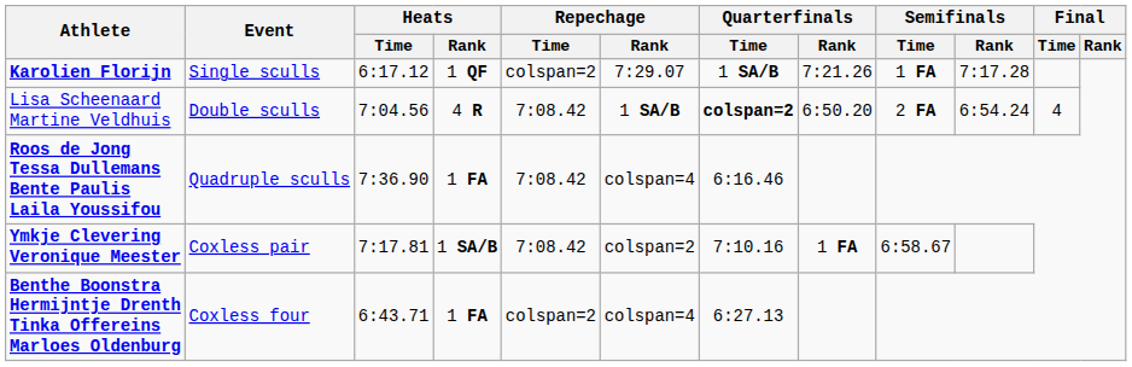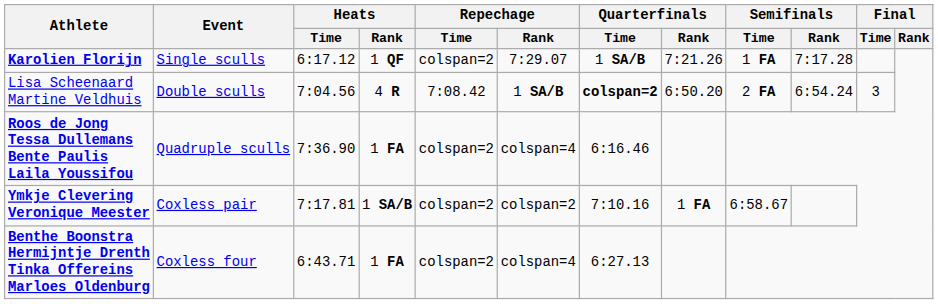Lisa Scheenaard Martine Veldhuis | Final / Time: 4 -> 3
Roos de Jong Tessa Dullemans Bente Paulis Laila Youssifou | Repechage / Time: 7:08.42 -> colspan=2
Ymkje Clevering Veronique Meester | Repechage / Time: 7:08.42 -> colspan=2
